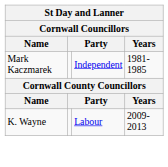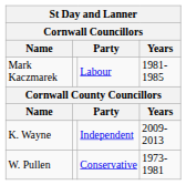Mark Kaczmarek | column 3: Independent -> Labour
K. Wayne | column 3: Labour -> Independent
+ row: W. Pullen | Conservative | 1973-1981
